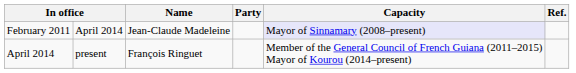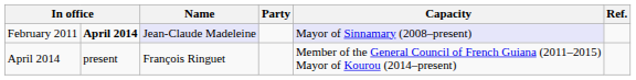February 2011 | column 2: normal -> bold
February 2011 | Name: no background -> lavender background
